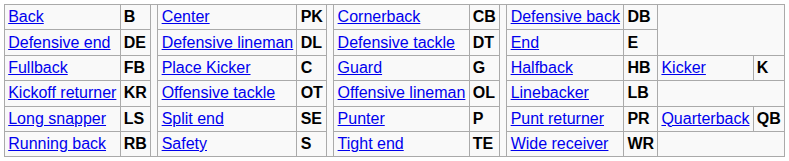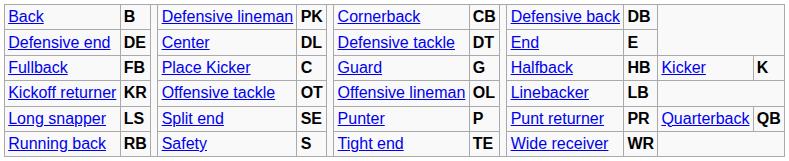Back | column 4: Center -> Defensive lineman
Defensive end | column 4: Defensive lineman -> Center
